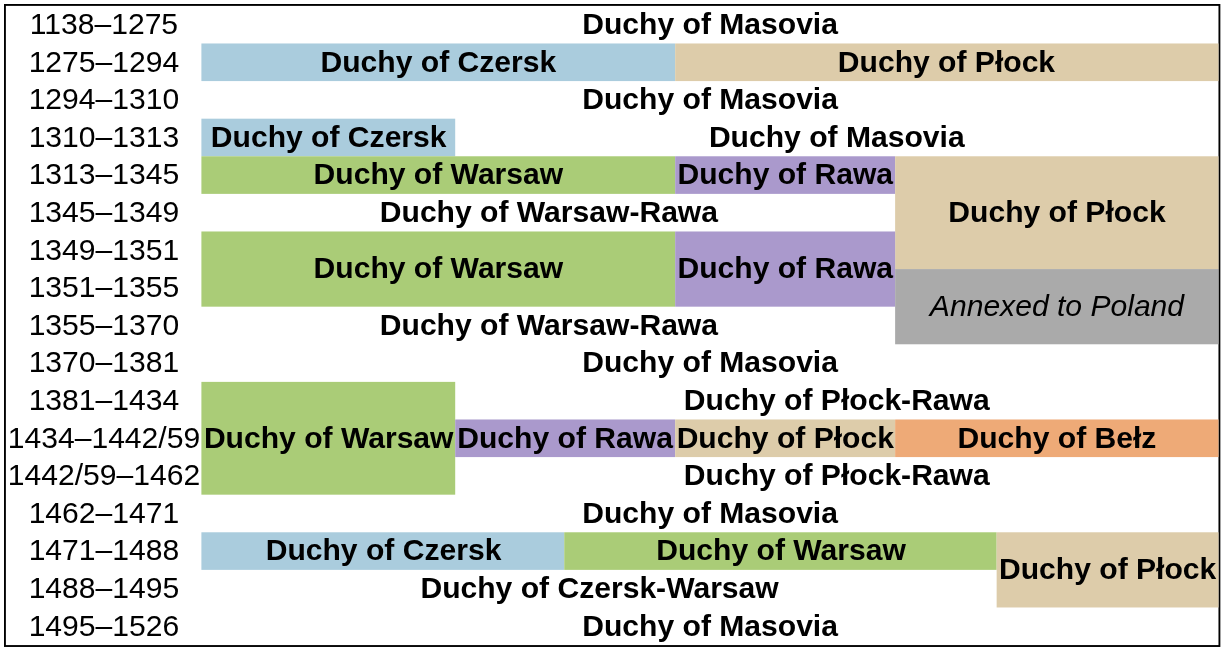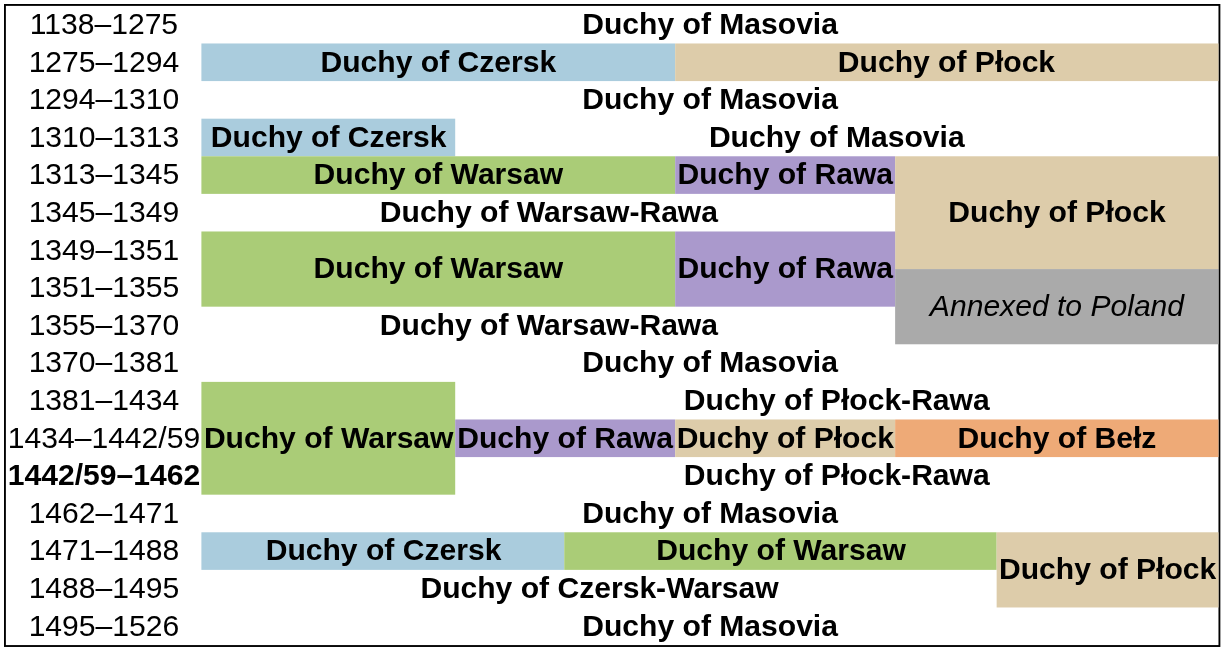1442/59–1462 | column 1: normal -> bold
